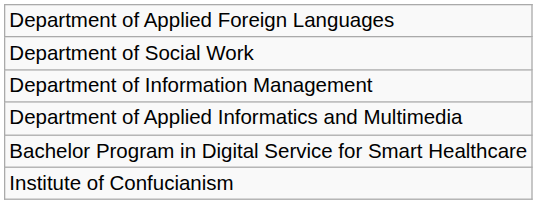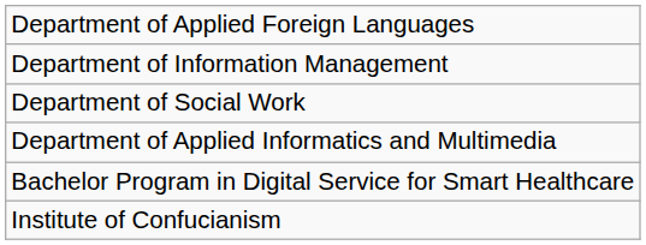row 2 | column 1: Department of Social Work -> Department of Information Management
row 3 | column 1: Department of Information Management -> Department of Social Work
